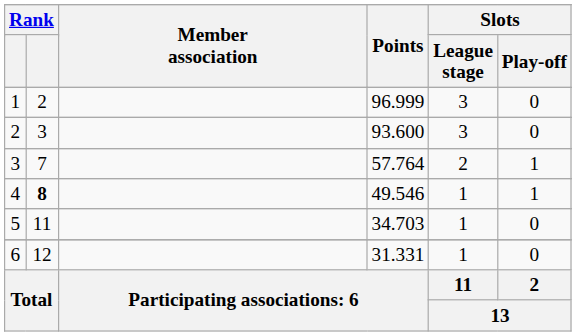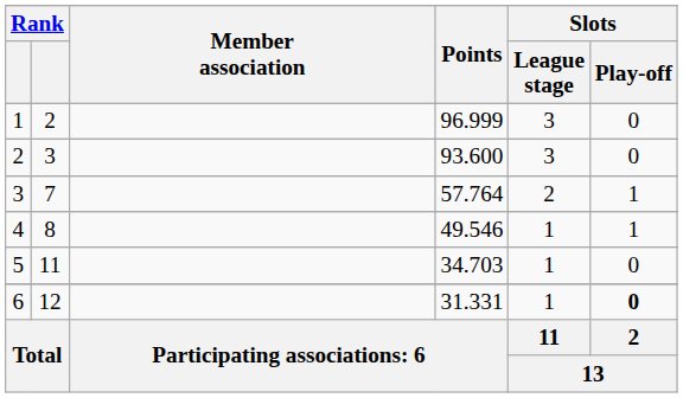4 | column 2: bold -> normal
6 | Slots / Play-off: normal -> bold
